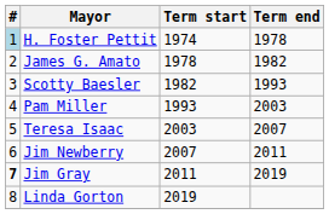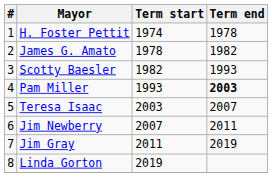H. Foster Pettit | #: lightblue background -> no background
Pam Miller | Term end: normal -> bold
Jim Gray | #: bold -> normal
